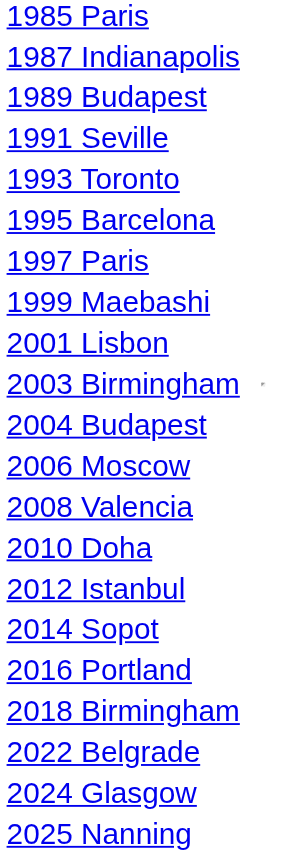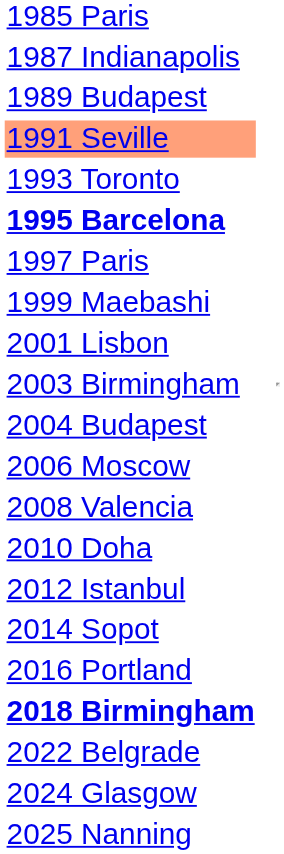1991 Seville | column 1: no background -> lightsalmon background
1995 Barcelona | column 1: normal -> bold
2018 Birmingham | column 1: normal -> bold
